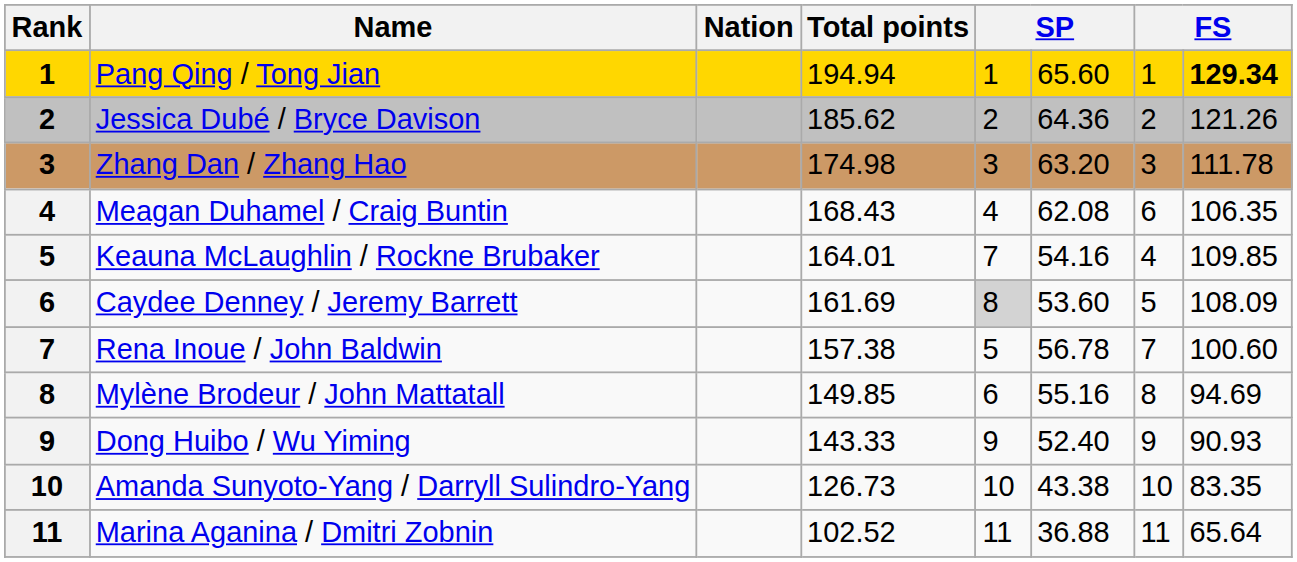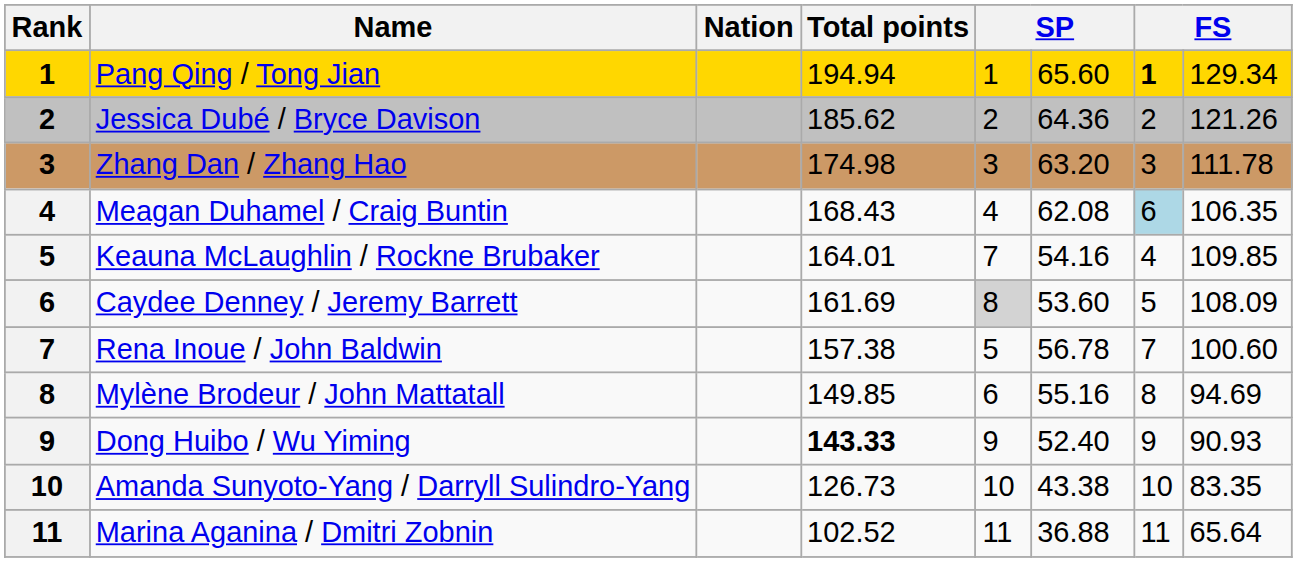Pang Qing / Tong Jian | column 7: normal -> bold
Pang Qing / Tong Jian | column 8: bold -> normal
Meagan Duhamel / Craig Buntin | column 7: no background -> lightblue background
Dong Huibo / Wu Yiming | Total points: normal -> bold
